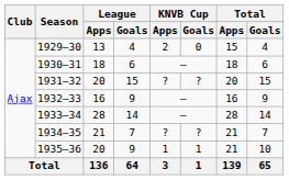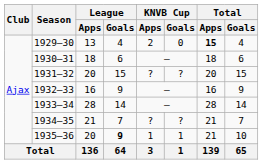1929–30 | Total / Apps: normal -> bold
1935–36 | League / Goals: normal -> bold
